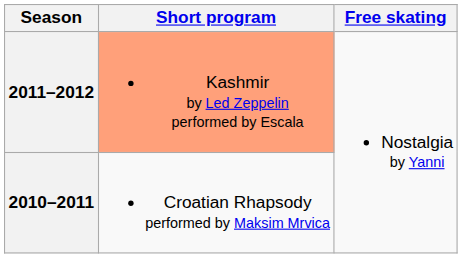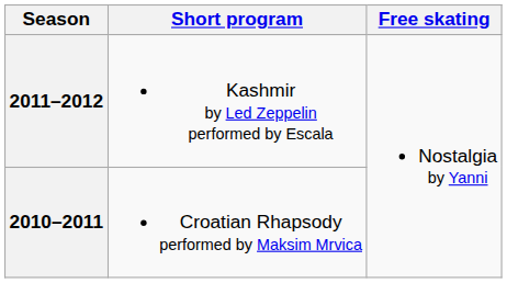2011–2012 | Short program: lightsalmon background -> no background
